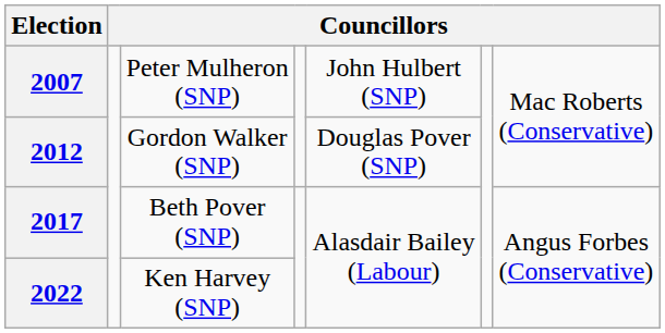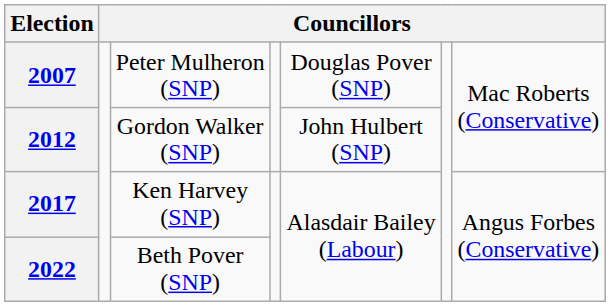2007 | column 5: John Hulbert (SNP) -> Douglas Pover (SNP)
2012 | column 5: Douglas Pover (SNP) -> John Hulbert (SNP)
2017 | column 3: Beth Pover (SNP) -> Ken Harvey (SNP)
2022 | column 3: Ken Harvey (SNP) -> Beth Pover (SNP)
